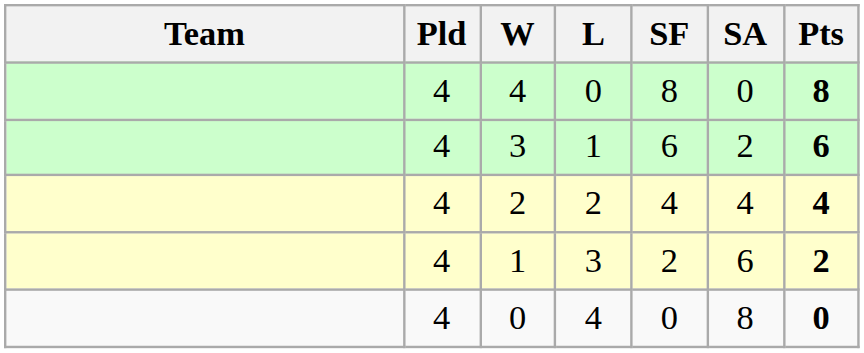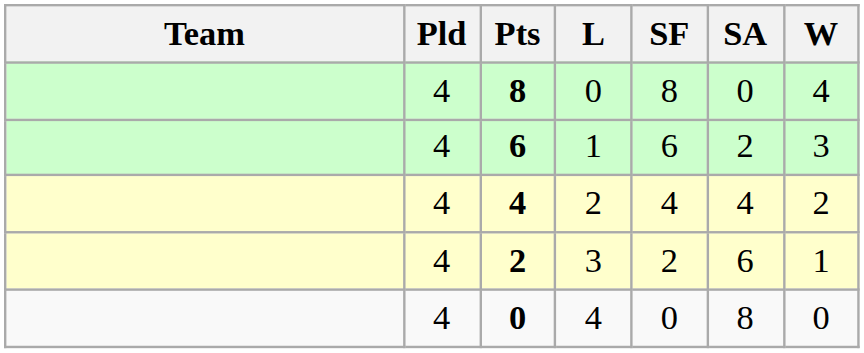columns swapped: W <-> Pts
